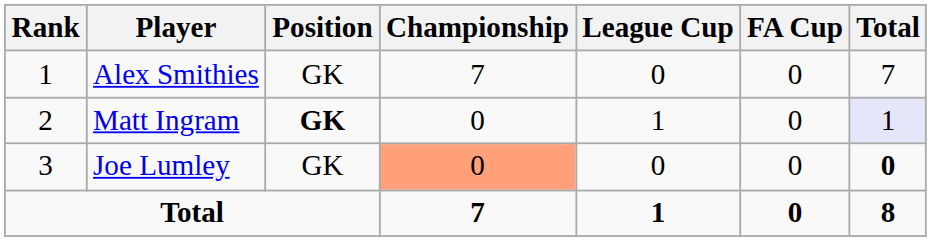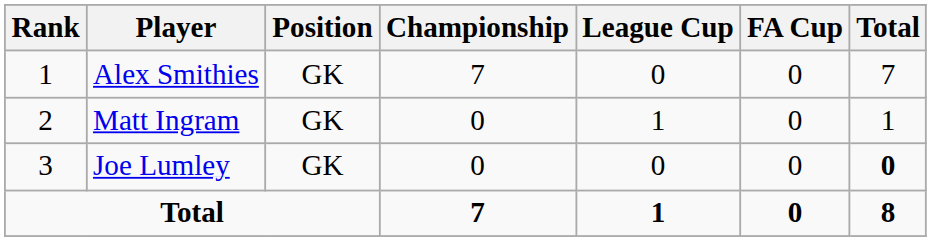Matt Ingram | Position: bold -> normal
Matt Ingram | Total: lavender background -> no background
Joe Lumley | Championship: lightsalmon background -> no background
